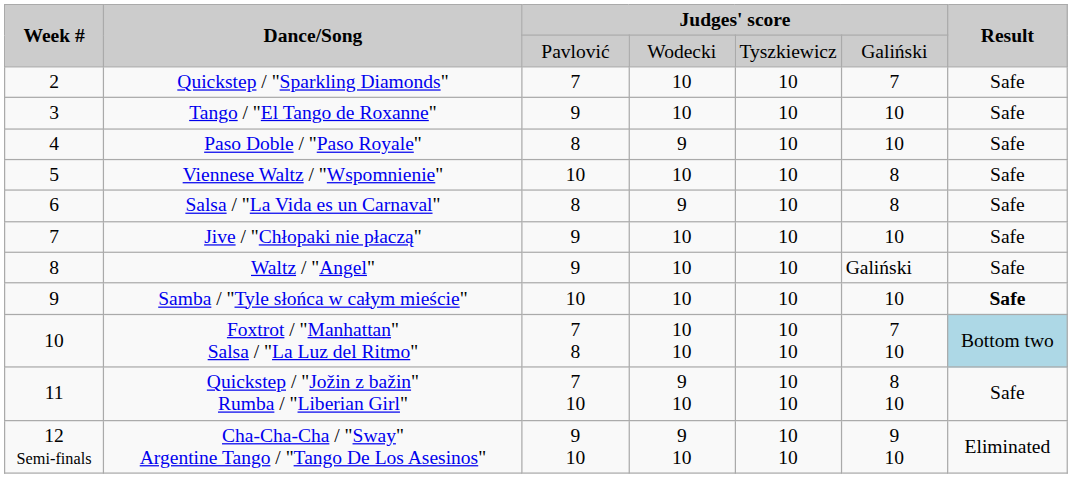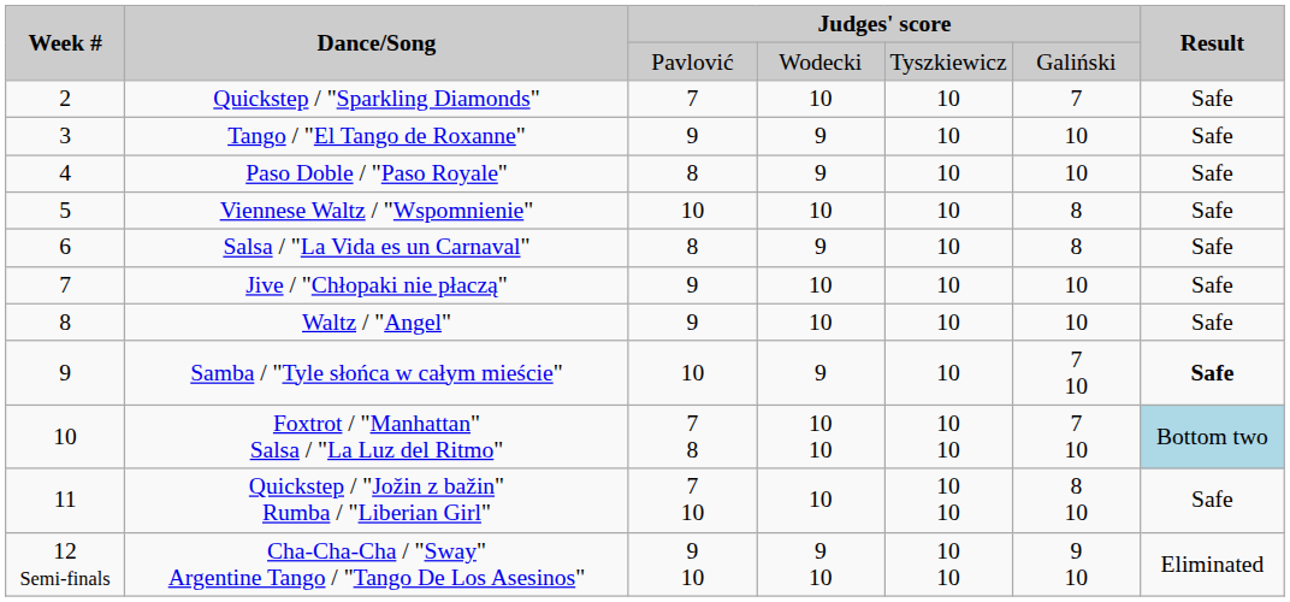Tango / "El Tango de Roxanne" | column 4: 10 -> 9
Waltz / "Angel" | column 6: Galiński -> 10
Samba / "Tyle słońca w całym mieście" | column 4: 10 -> 9
Samba / "Tyle słońca w całym mieście" | column 6: 10 -> 7 10
Quickstep / "Jožin z bažin" Rumba / "Liberian Girl" | column 4: 9 10 -> 10
